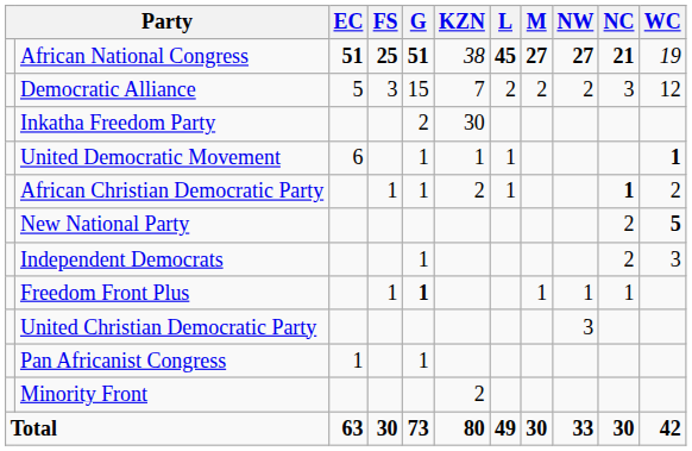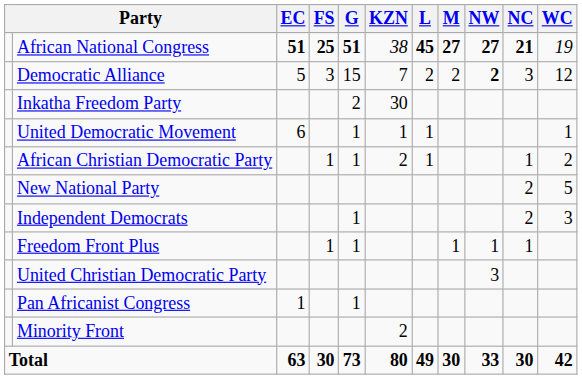Democratic Alliance | NW: normal -> bold
United Democratic Movement | WC: bold -> normal
African Christian Democratic Party | NC: bold -> normal
New National Party | WC: bold -> normal
Freedom Front Plus | G: bold -> normal
